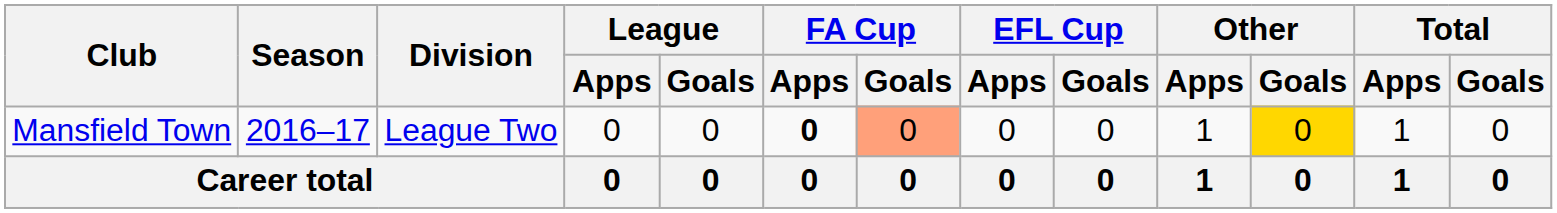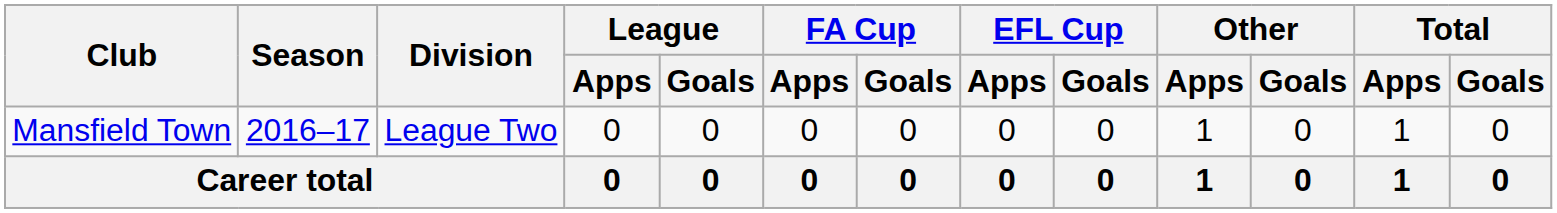Mansfield Town | FA Cup / Apps: bold -> normal
Mansfield Town | FA Cup / Goals: lightsalmon background -> no background
Mansfield Town | Other / Goals: gold background -> no background
